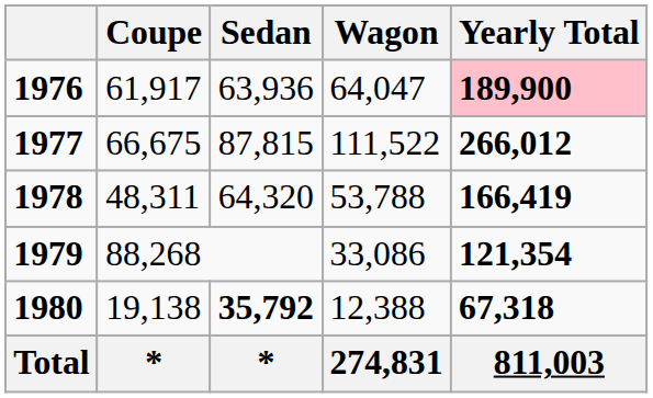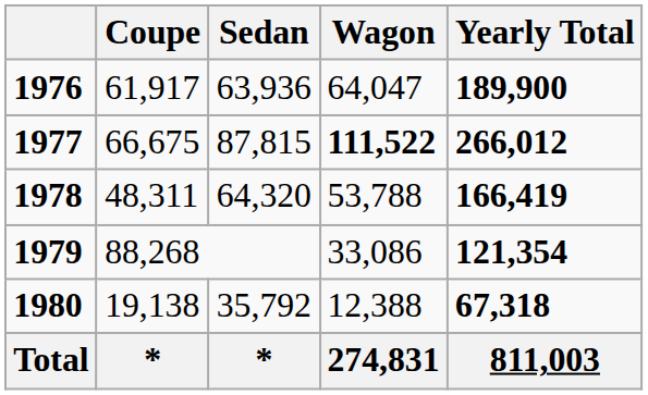1976 | Yearly Total: pink background -> no background
1977 | Wagon: normal -> bold
1980 | Sedan: bold -> normal
